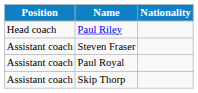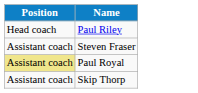- column: Nationality
Paul Royal | Position: no background -> khaki background
